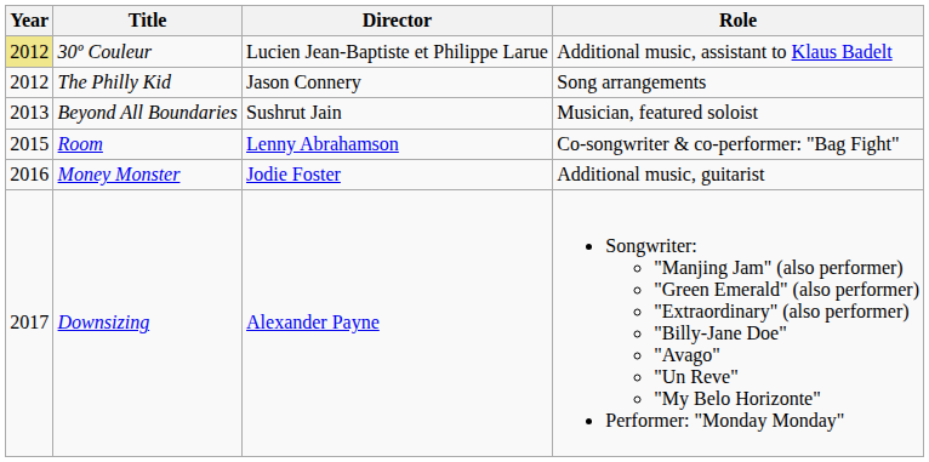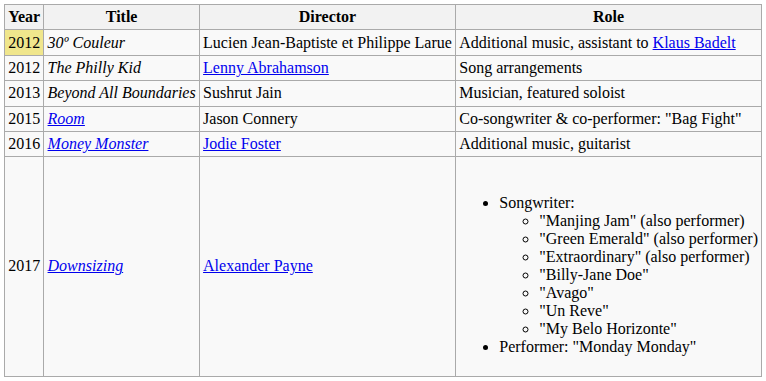The Philly Kid | Director: Jason Connery -> Lenny Abrahamson
Room | Director: Lenny Abrahamson -> Jason Connery
